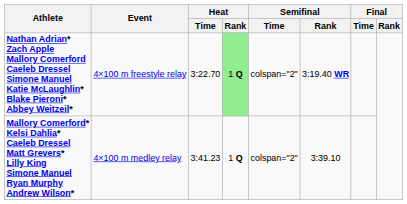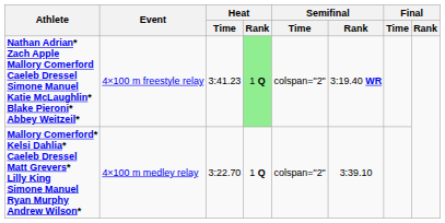row 3 | Heat / Time: 3:22.70 -> 3:41.23
row 4 | Heat / Time: 3:41.23 -> 3:22.70
